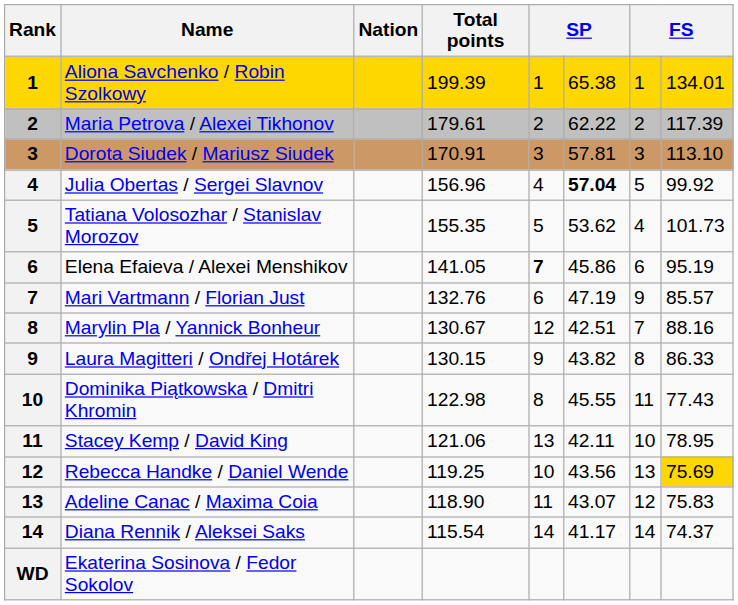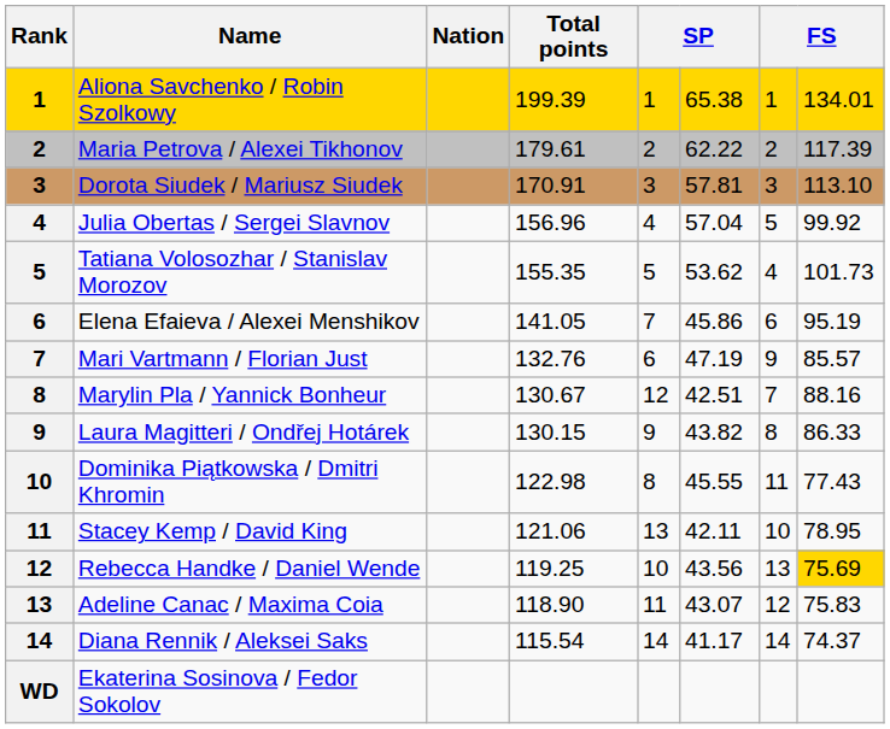Julia Obertas / Sergei Slavnov | column 6: bold -> normal
Elena Efaieva / Alexei Menshikov | column 5: bold -> normal
